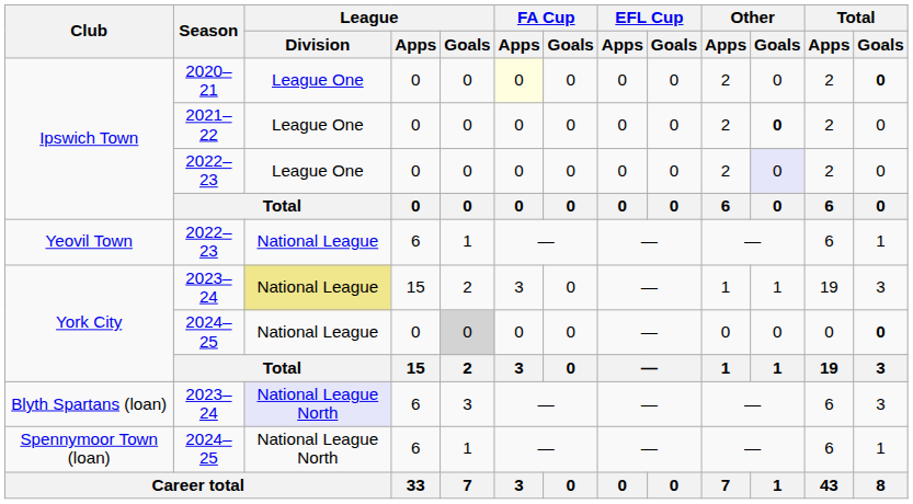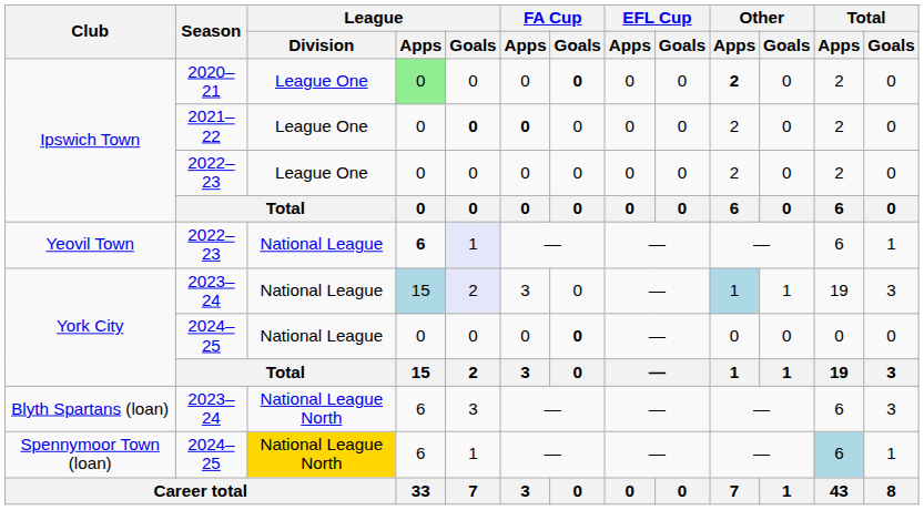Ipswich Town / 2020–21 | League / Apps: no background -> lightgreen background
Ipswich Town / 2020–21 | FA Cup / Apps: lightyellow background -> no background
Ipswich Town / 2020–21 | FA Cup / Goals: normal -> bold
Ipswich Town / 2020–21 | Other / Apps: normal -> bold
Ipswich Town / 2020–21 | Total / Goals: bold -> normal
Ipswich Town / 2021–22 | League / Goals: normal -> bold
Ipswich Town / 2021–22 | FA Cup / Apps: normal -> bold
Ipswich Town / 2021–22 | Other / Goals: bold -> normal
Ipswich Town / 2022–23 | Other / Goals: lavender background -> no background
Yeovil Town | League / Apps: normal -> bold
Yeovil Town | League / Goals: no background -> lavender background
York City / 2023–24 | League / Division: khaki background -> no background
York City / 2023–24 | League / Apps: no background -> lightblue background
York City / 2023–24 | League / Goals: no background -> lavender background
York City / 2023–24 | Other / Apps: no background -> lightblue background
York City / 2024–25 | League / Goals: lightgrey background -> no background
York City / 2024–25 | FA Cup / Goals: normal -> bold
York City / 2024–25 | Total / Goals: bold -> normal
Blyth Spartans (loan) | League / Division: lavender background -> no background
Spennymoor Town (loan) | League / Division: no background -> gold background
Spennymoor Town (loan) | Total / Apps: no background -> lightblue background
